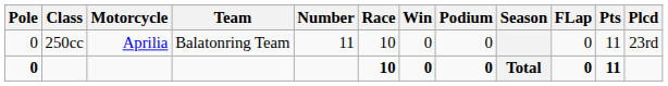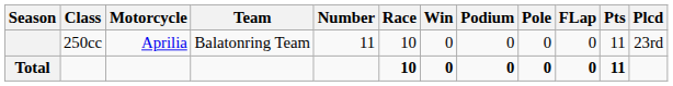columns swapped: Season <-> Pole
